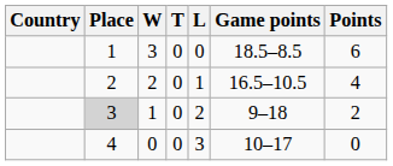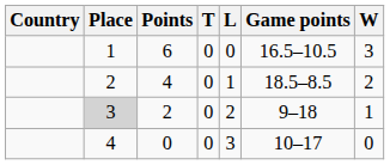columns swapped: W <-> Points
row 2 | Game points: 18.5–8.5 -> 16.5–10.5
row 3 | Game points: 16.5–10.5 -> 18.5–8.5
